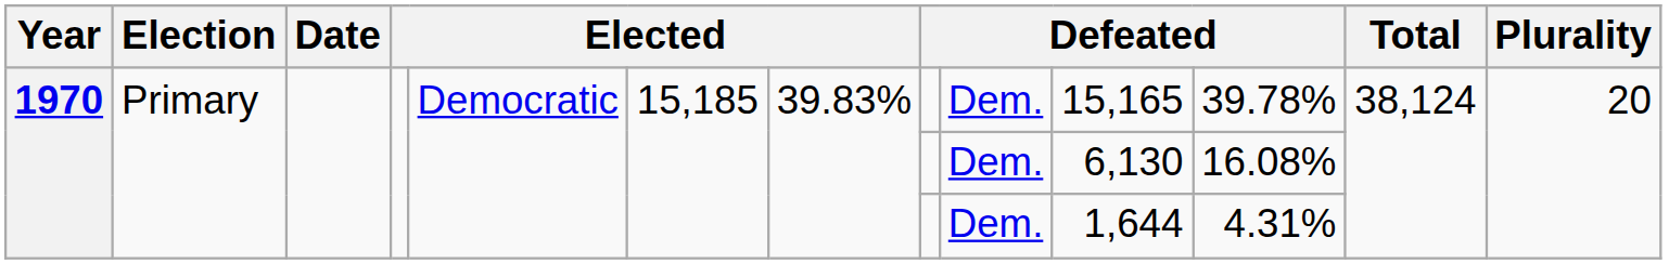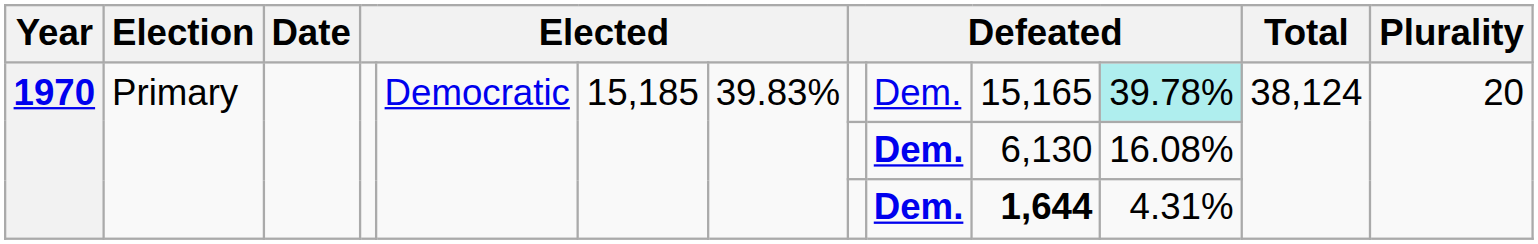row 2 | column 11: no background -> paleturquoise background
row 3 | column 9: normal -> bold
row 4 | column 9: normal -> bold
row 4 | column 10: normal -> bold
